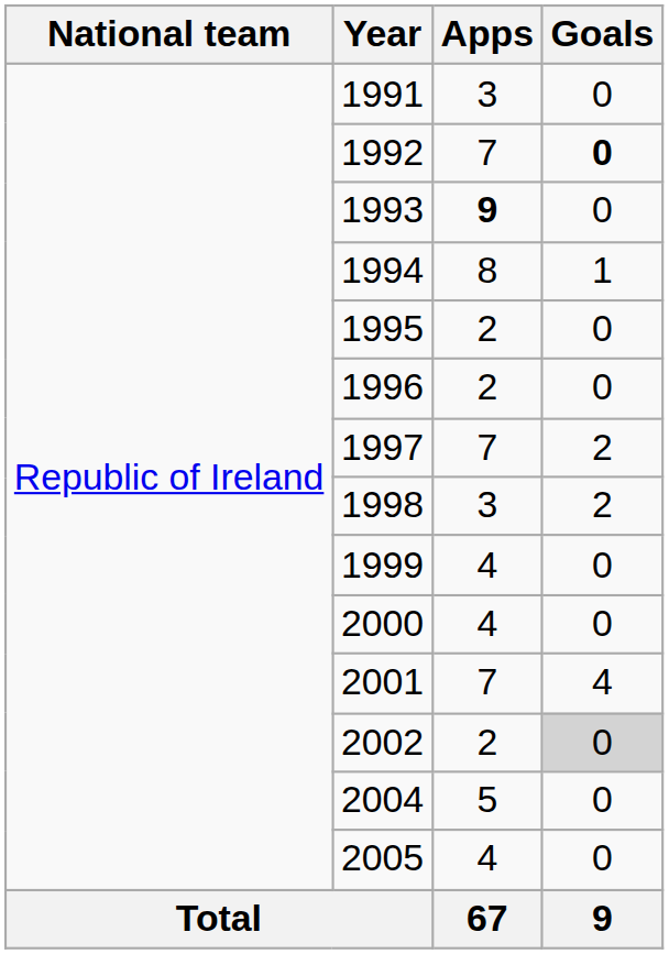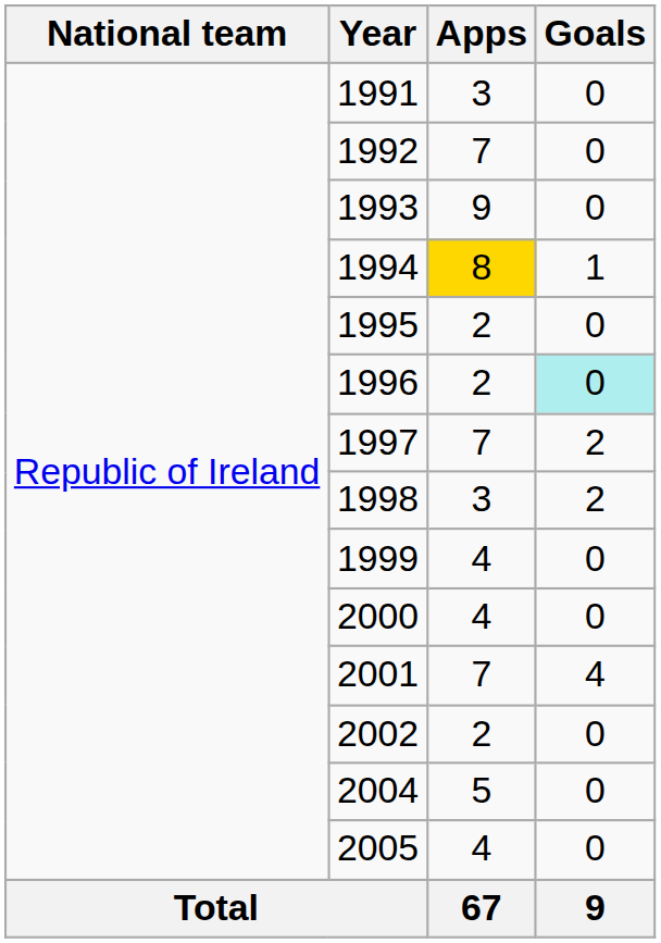1992 | Goals: bold -> normal
1993 | Apps: bold -> normal
1994 | Apps: no background -> gold background
1996 | Goals: no background -> paleturquoise background
2002 | Goals: lightgrey background -> no background
